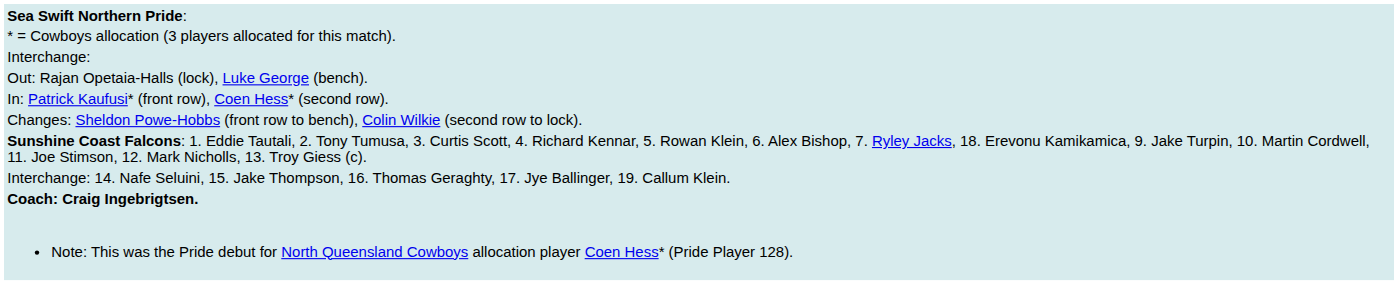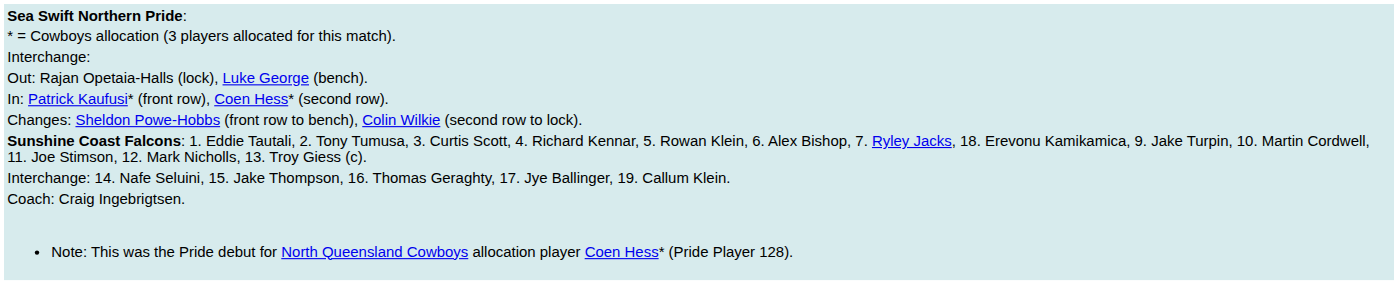row 9 | column 1: bold -> normal
